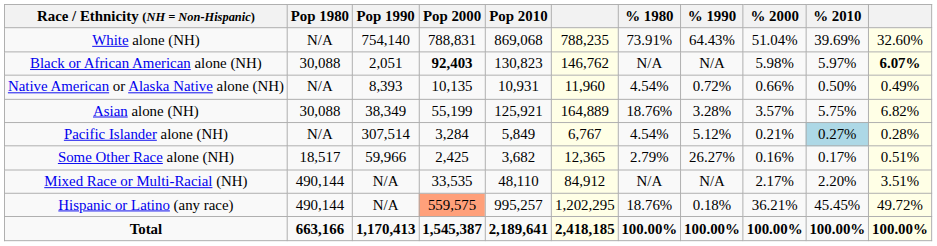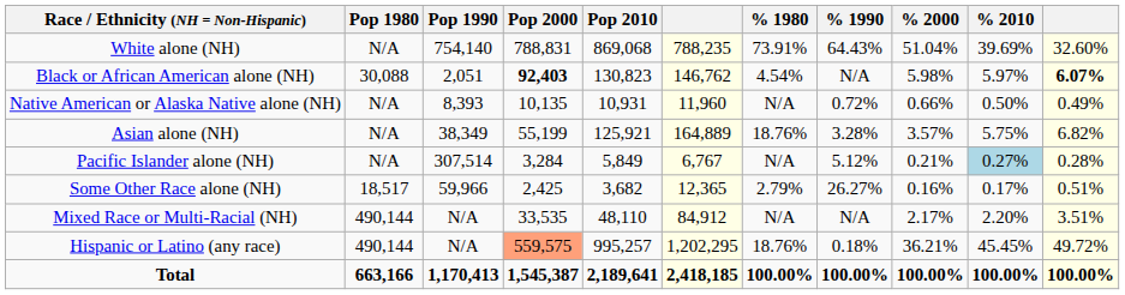Black or African American alone (NH) | % 1980: N/A -> 4.54%
Native American or Alaska Native alone (NH) | % 1980: 4.54% -> N/A
Asian alone (NH) | Pop 1980: 30,088 -> N/A
Pacific Islander alone (NH) | % 1980: 4.54% -> N/A
